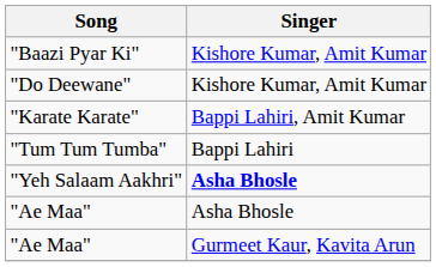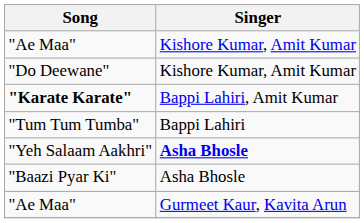row 2 | Song: "Baazi Pyar Ki" -> "Ae Maa"
row 4 | Song: normal -> bold
row 7 | Song: "Ae Maa" -> "Baazi Pyar Ki"
